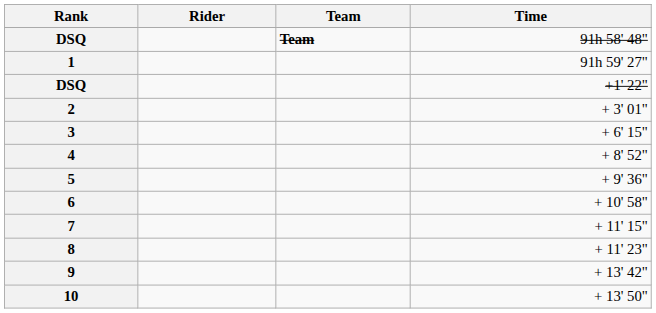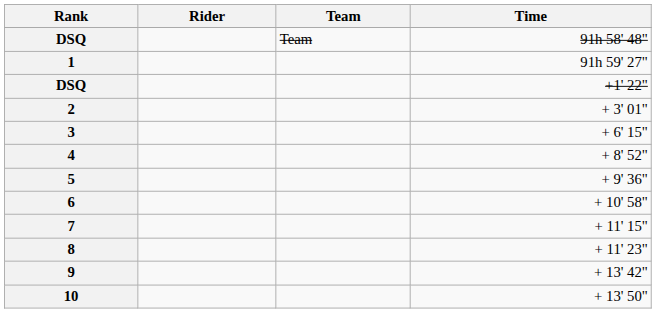DSQ / 91h 58' 48" | Team: bold -> normal
